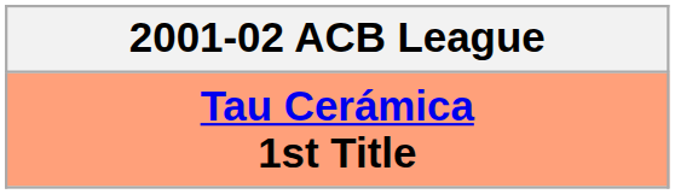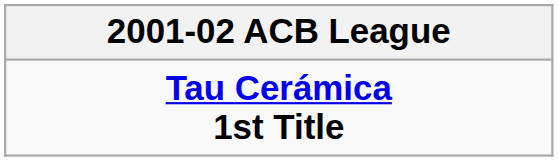row 2 | column 1: lightsalmon background -> no background
